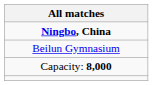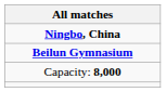row 3 | column 1: normal -> bold
